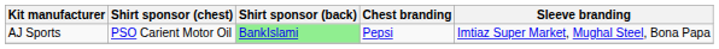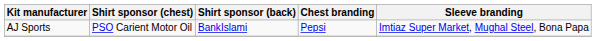AJ Sports | Shirt sponsor (back): lightgreen background -> no background
